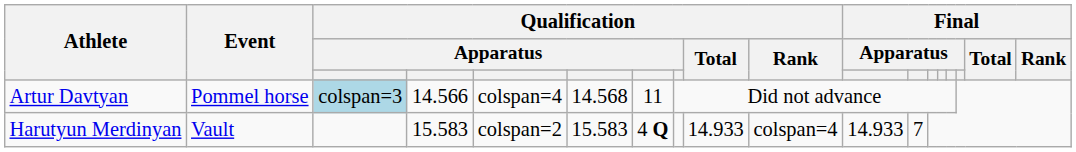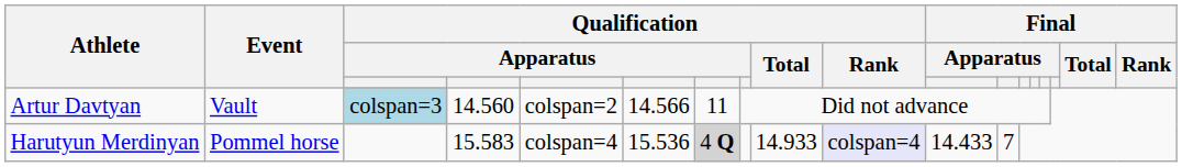Artur Davtyan | Event: Pommel horse -> Vault
Artur Davtyan | column 4: 14.566 -> 14.560
Artur Davtyan | column 5: colspan=4 -> colspan=2
Artur Davtyan | column 6: 14.568 -> 14.566
Harutyun Merdinyan | Event: Vault -> Pommel horse
Harutyun Merdinyan | column 5: colspan=2 -> colspan=4
Harutyun Merdinyan | column 6: 15.583 -> 15.536
Harutyun Merdinyan | column 7: no background -> lightgrey background
Harutyun Merdinyan | Qualification / Rank: no background -> lavender background
Harutyun Merdinyan | column 11: 14.933 -> 14.433
